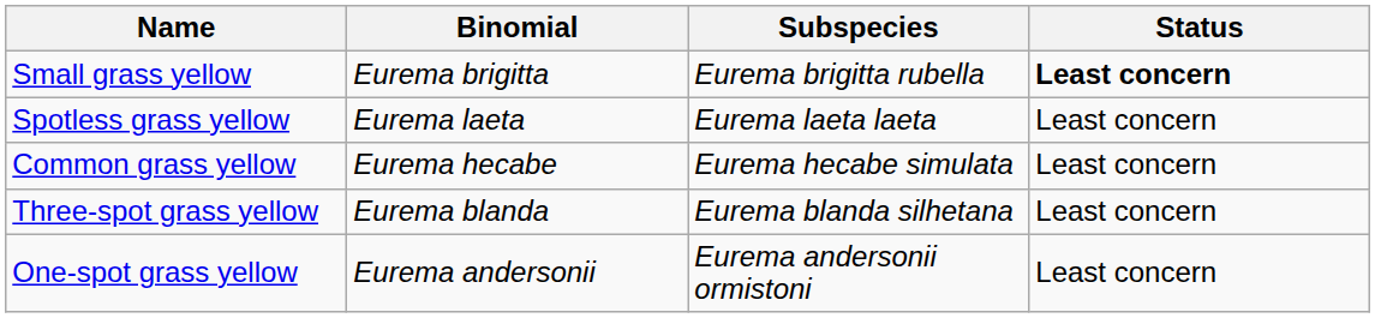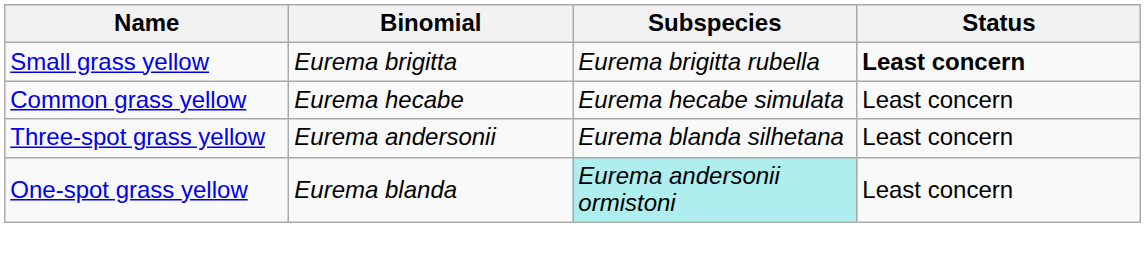- row: Spotless grass yellow | Eurema laeta | Eurema laeta laeta | Least concern
Three-spot grass yellow | Binomial: Eurema blanda -> Eurema andersonii
One-spot grass yellow | Binomial: Eurema andersonii -> Eurema blanda
One-spot grass yellow | Subspecies: no background -> paleturquoise background
